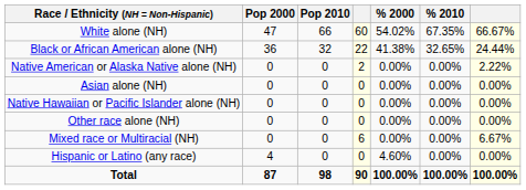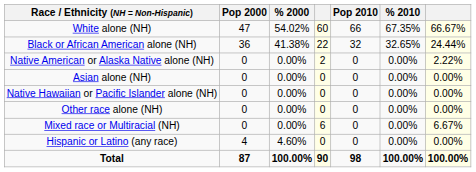columns swapped: Pop 2010 <-> % 2000
